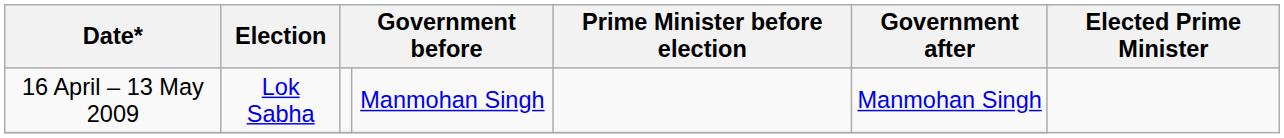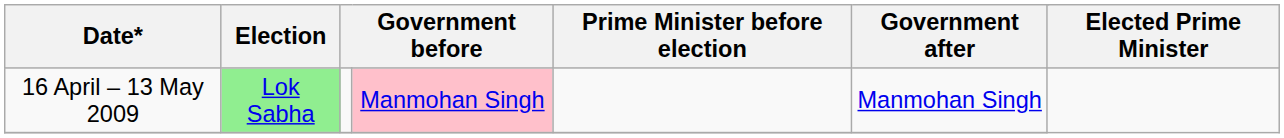16 April – 13 May 2009 | Election: no background -> lightgreen background
16 April – 13 May 2009 | column 4: no background -> pink background
